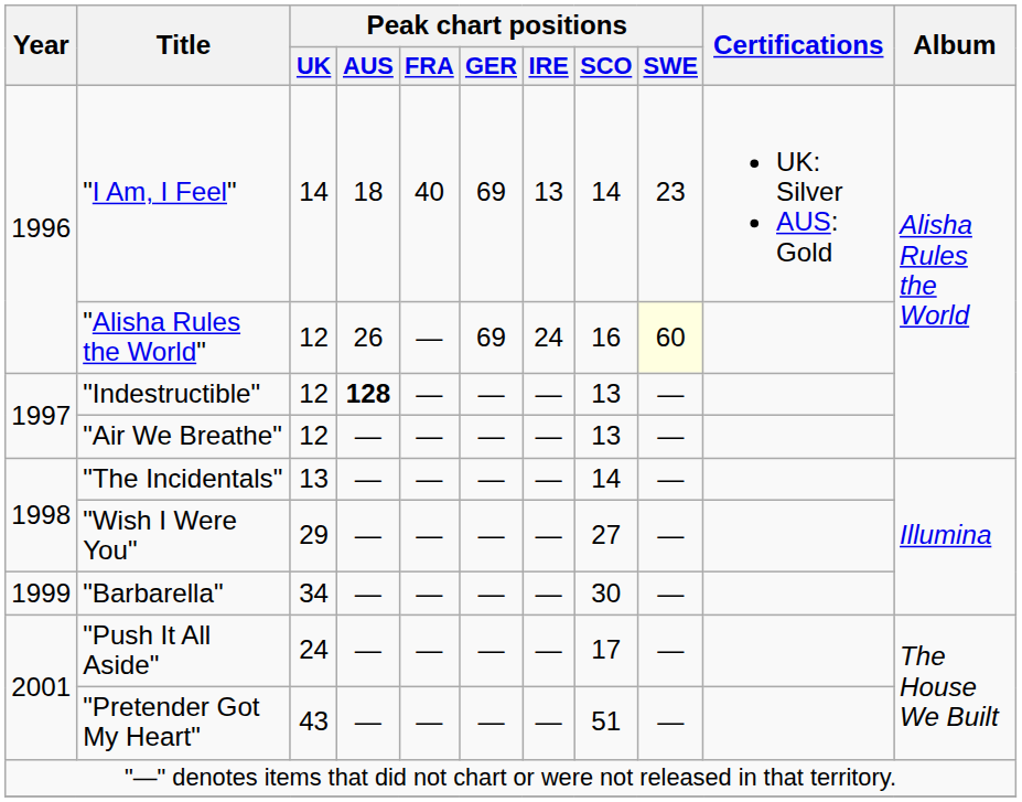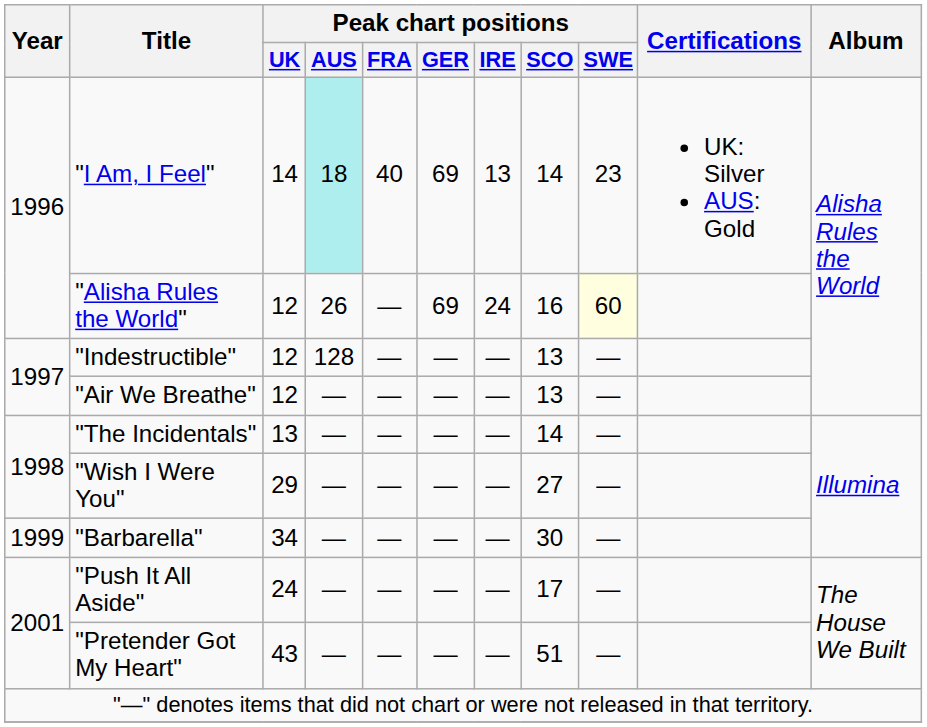"I Am, I Feel" | Peak chart positions / AUS: no background -> paleturquoise background
"Indestructible" | Peak chart positions / AUS: bold -> normal
